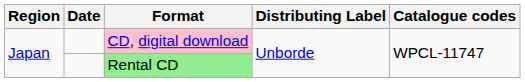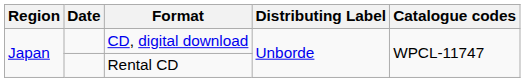CD, digital download | Format: pink background -> no background
Rental CD | Format: lightgreen background -> no background
